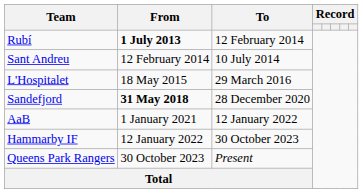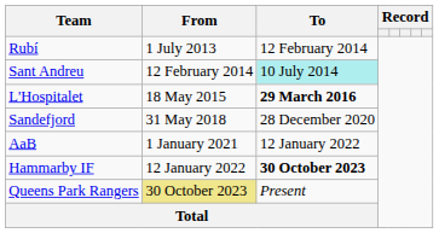Rubí | From: bold -> normal
Sant Andreu | To: no background -> paleturquoise background
L'Hospitalet | To: normal -> bold
Sandefjord | From: bold -> normal
Hammarby IF | To: normal -> bold
Queens Park Rangers | From: no background -> khaki background
